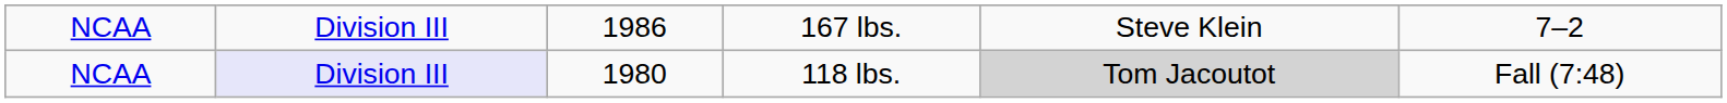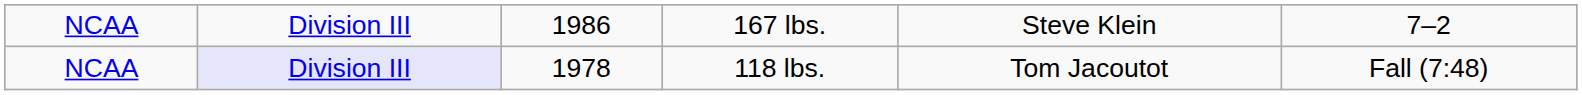row 2 | column 3: 1980 -> 1978
row 2 | column 5: lightgrey background -> no background
